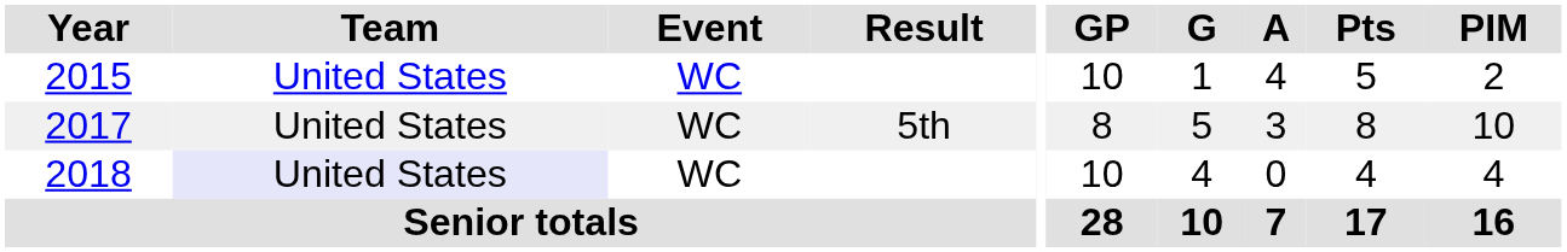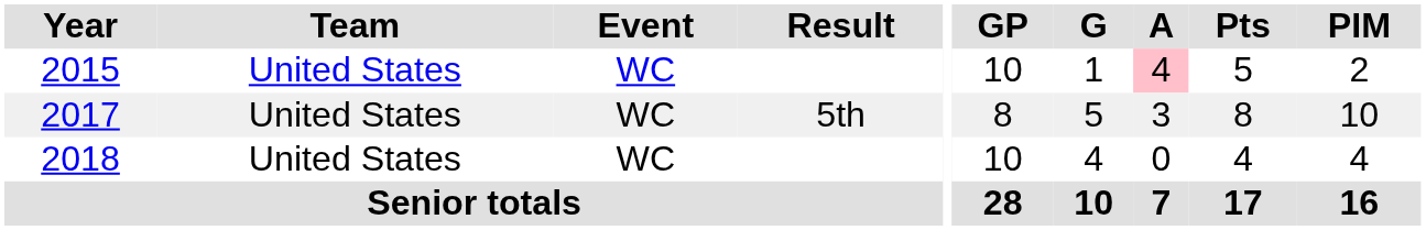2015 | A: no background -> pink background
2018 | Team: lavender background -> no background
